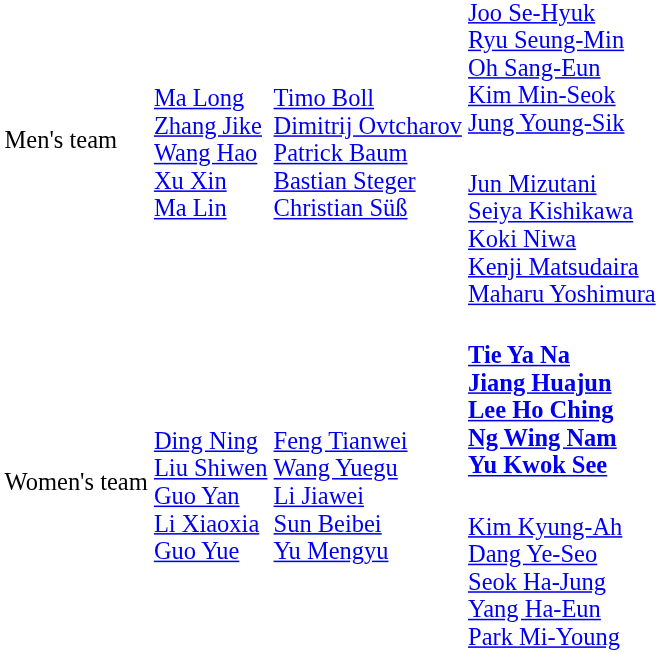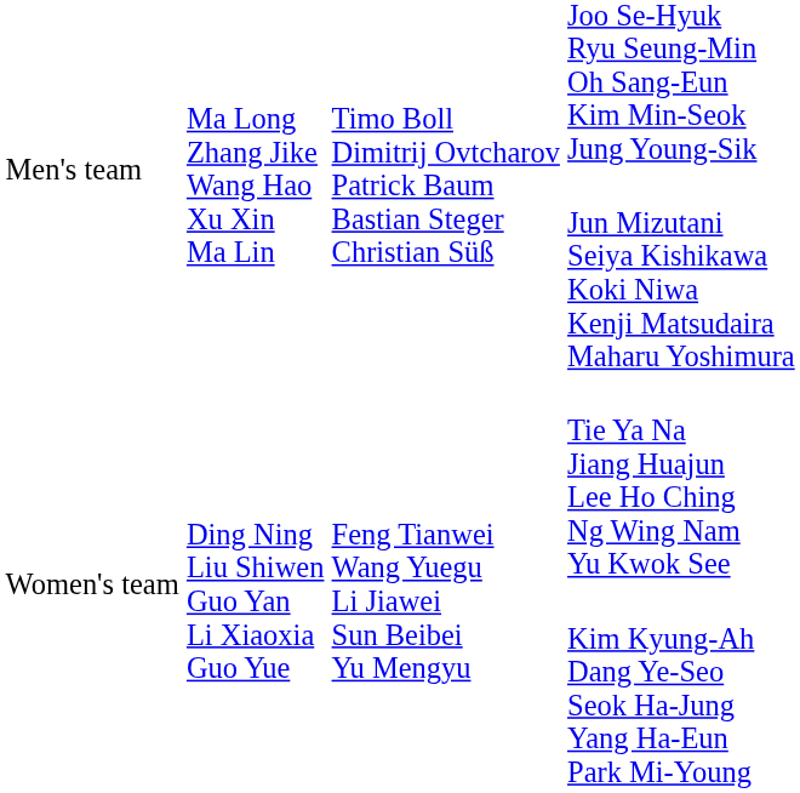Tie Ya Na Jiang Huajun Lee Ho Ching Ng Wing Nam Yu Kwok See | column 4: bold -> normal
